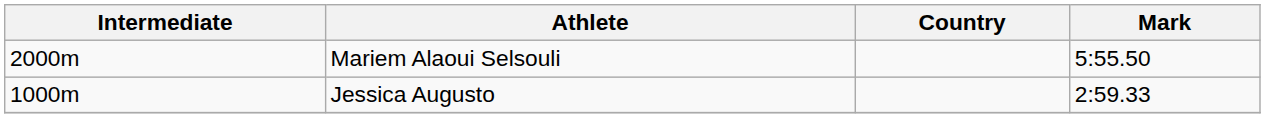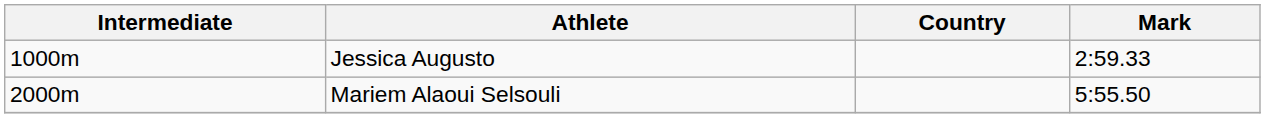rows swapped: Jessica Augusto <-> Mariem Alaoui Selsouli
